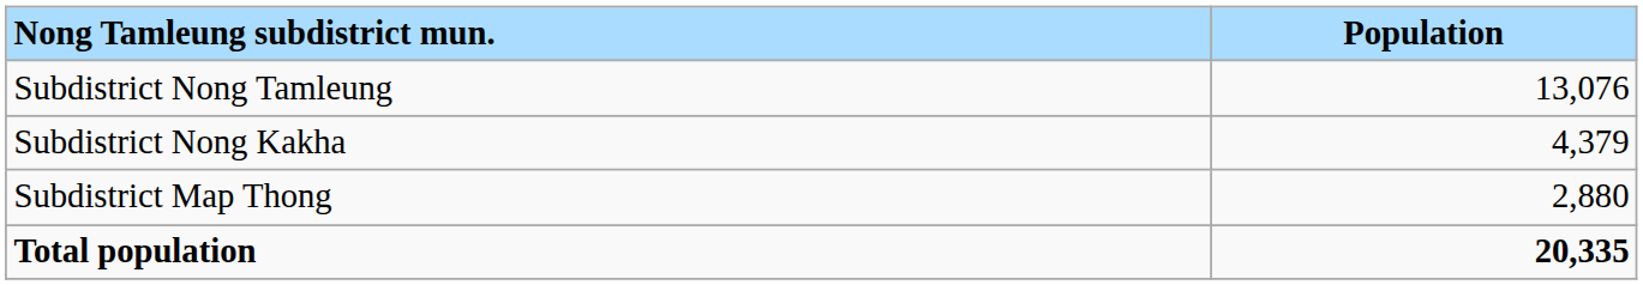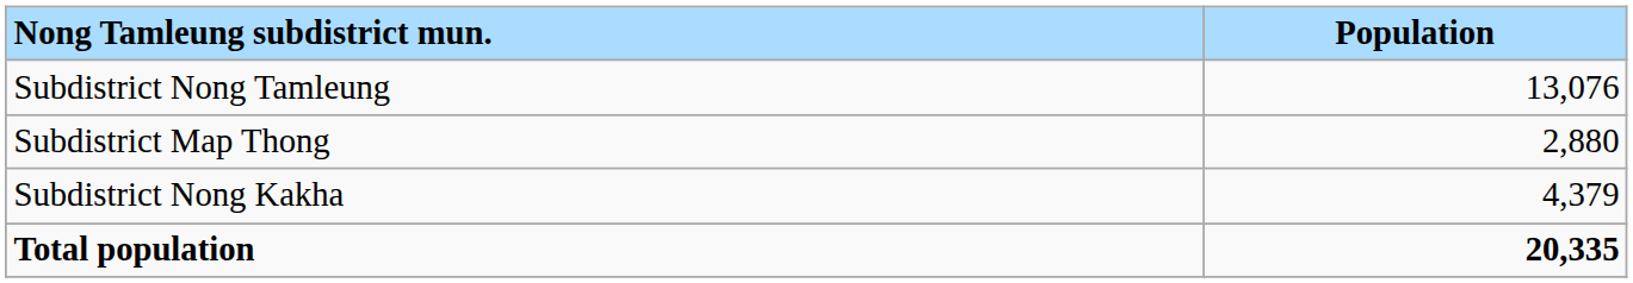rows swapped: Subdistrict Nong Kakha <-> Subdistrict Map Thong
